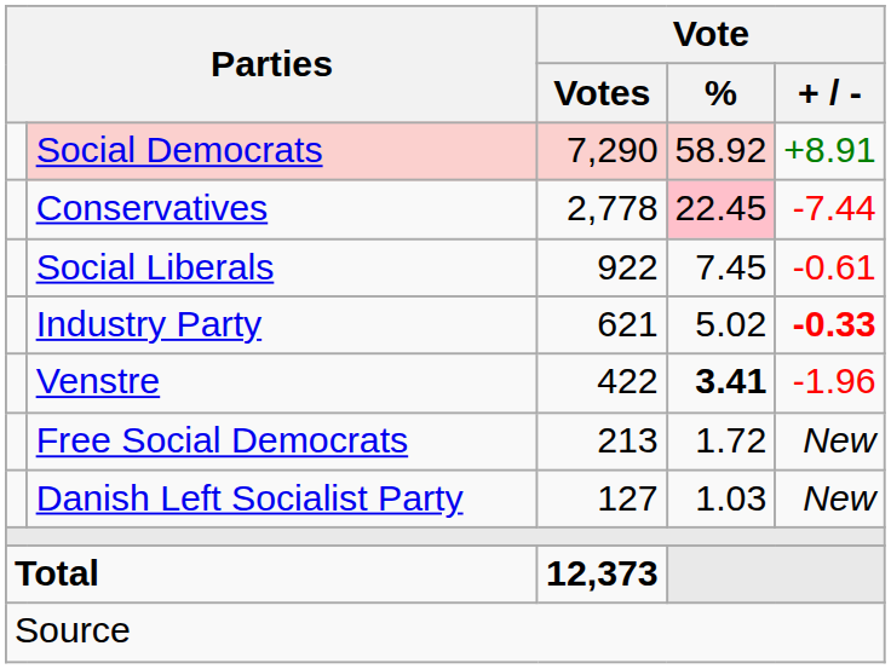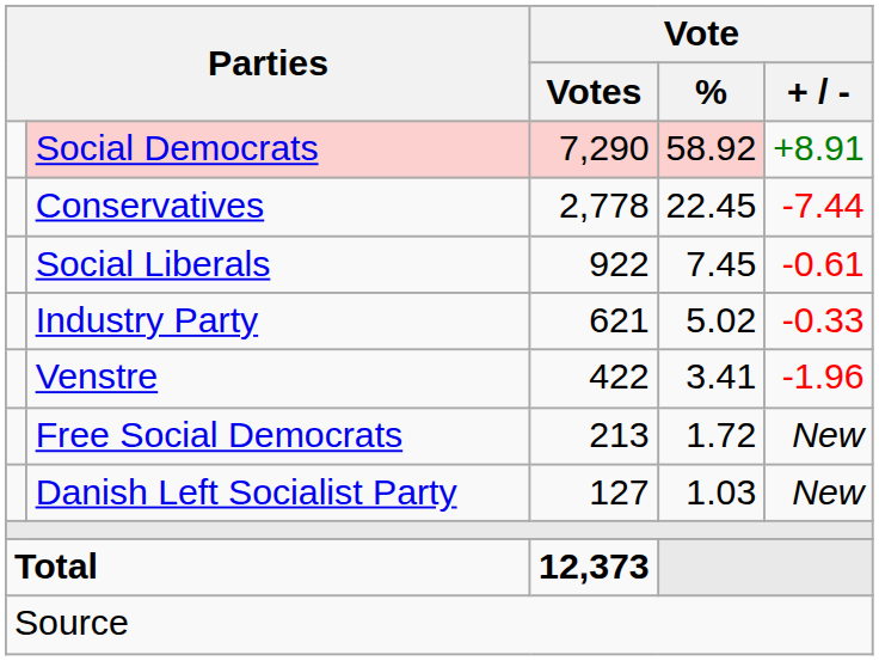Conservatives | Vote / %: pink background -> no background
Industry Party | Vote / + / -: bold -> normal
Venstre | Vote / %: bold -> normal
